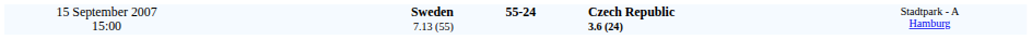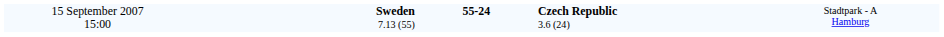7.13 (55) | column 4: bold -> normal
